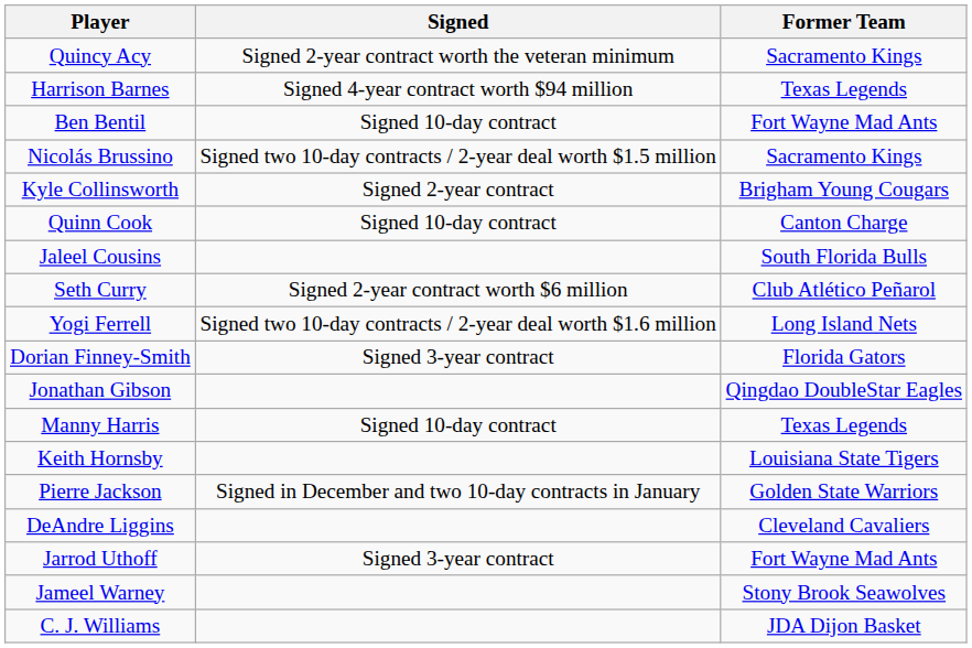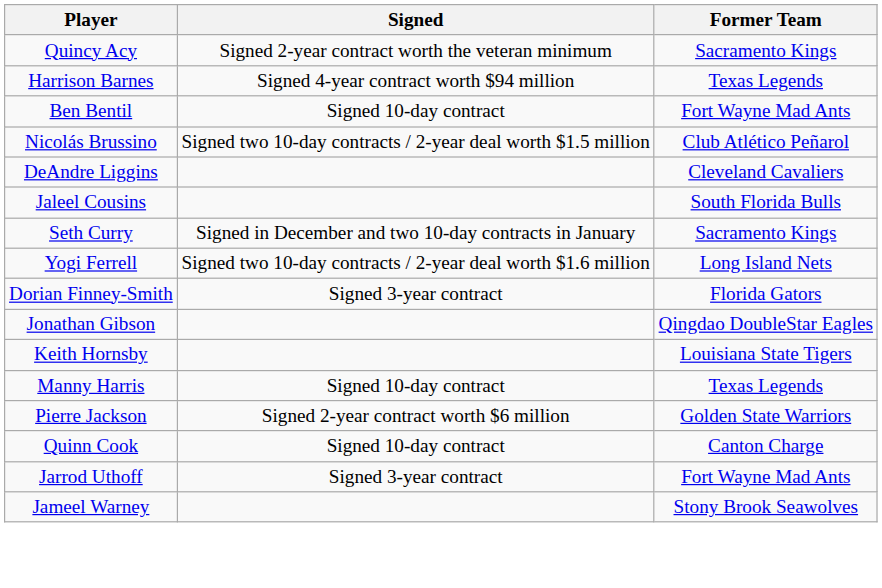Nicolás Brussino | Former Team: Sacramento Kings -> Club Atlético Peñarol
- row: Kyle Collinsworth | Signed 2-year contract | Brigham Young Cougars
rows swapped: Quinn Cook <-> DeAndre Liggins
Seth Curry | Signed: Signed 2-year contract worth $6 million -> Signed in December and two 10-day contracts in January
Seth Curry | Former Team: Club Atlético Peñarol -> Sacramento Kings
rows swapped: Manny Harris <-> Keith Hornsby
Pierre Jackson | Signed: Signed in December and two 10-day contracts in January -> Signed 2-year contract worth $6 million
- row: C. J. Williams | JDA Dijon Basket
